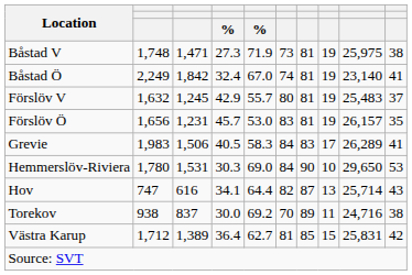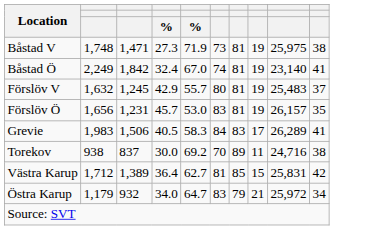- row: Hemmerslöv-Riviera | 1,780 | 1,531 | 30.3 | 69.0 | 84 | 90 | 10 | 29,650 | 53
- row: Hov | 747 | 616 | 34.1 | 64.4 | 82 | 87 | 13 | 25,714 | 43
+ row: Östra Karup | 1,179 | 932 | 34.0 | 64.7 | 83 | 79 | 21 | 25,972 | 34
